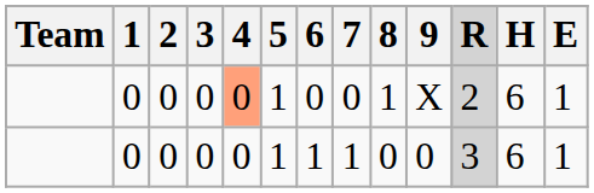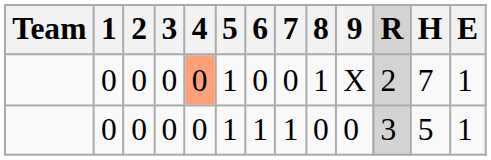row 2 | H: 6 -> 7
row 3 | H: 6 -> 5
